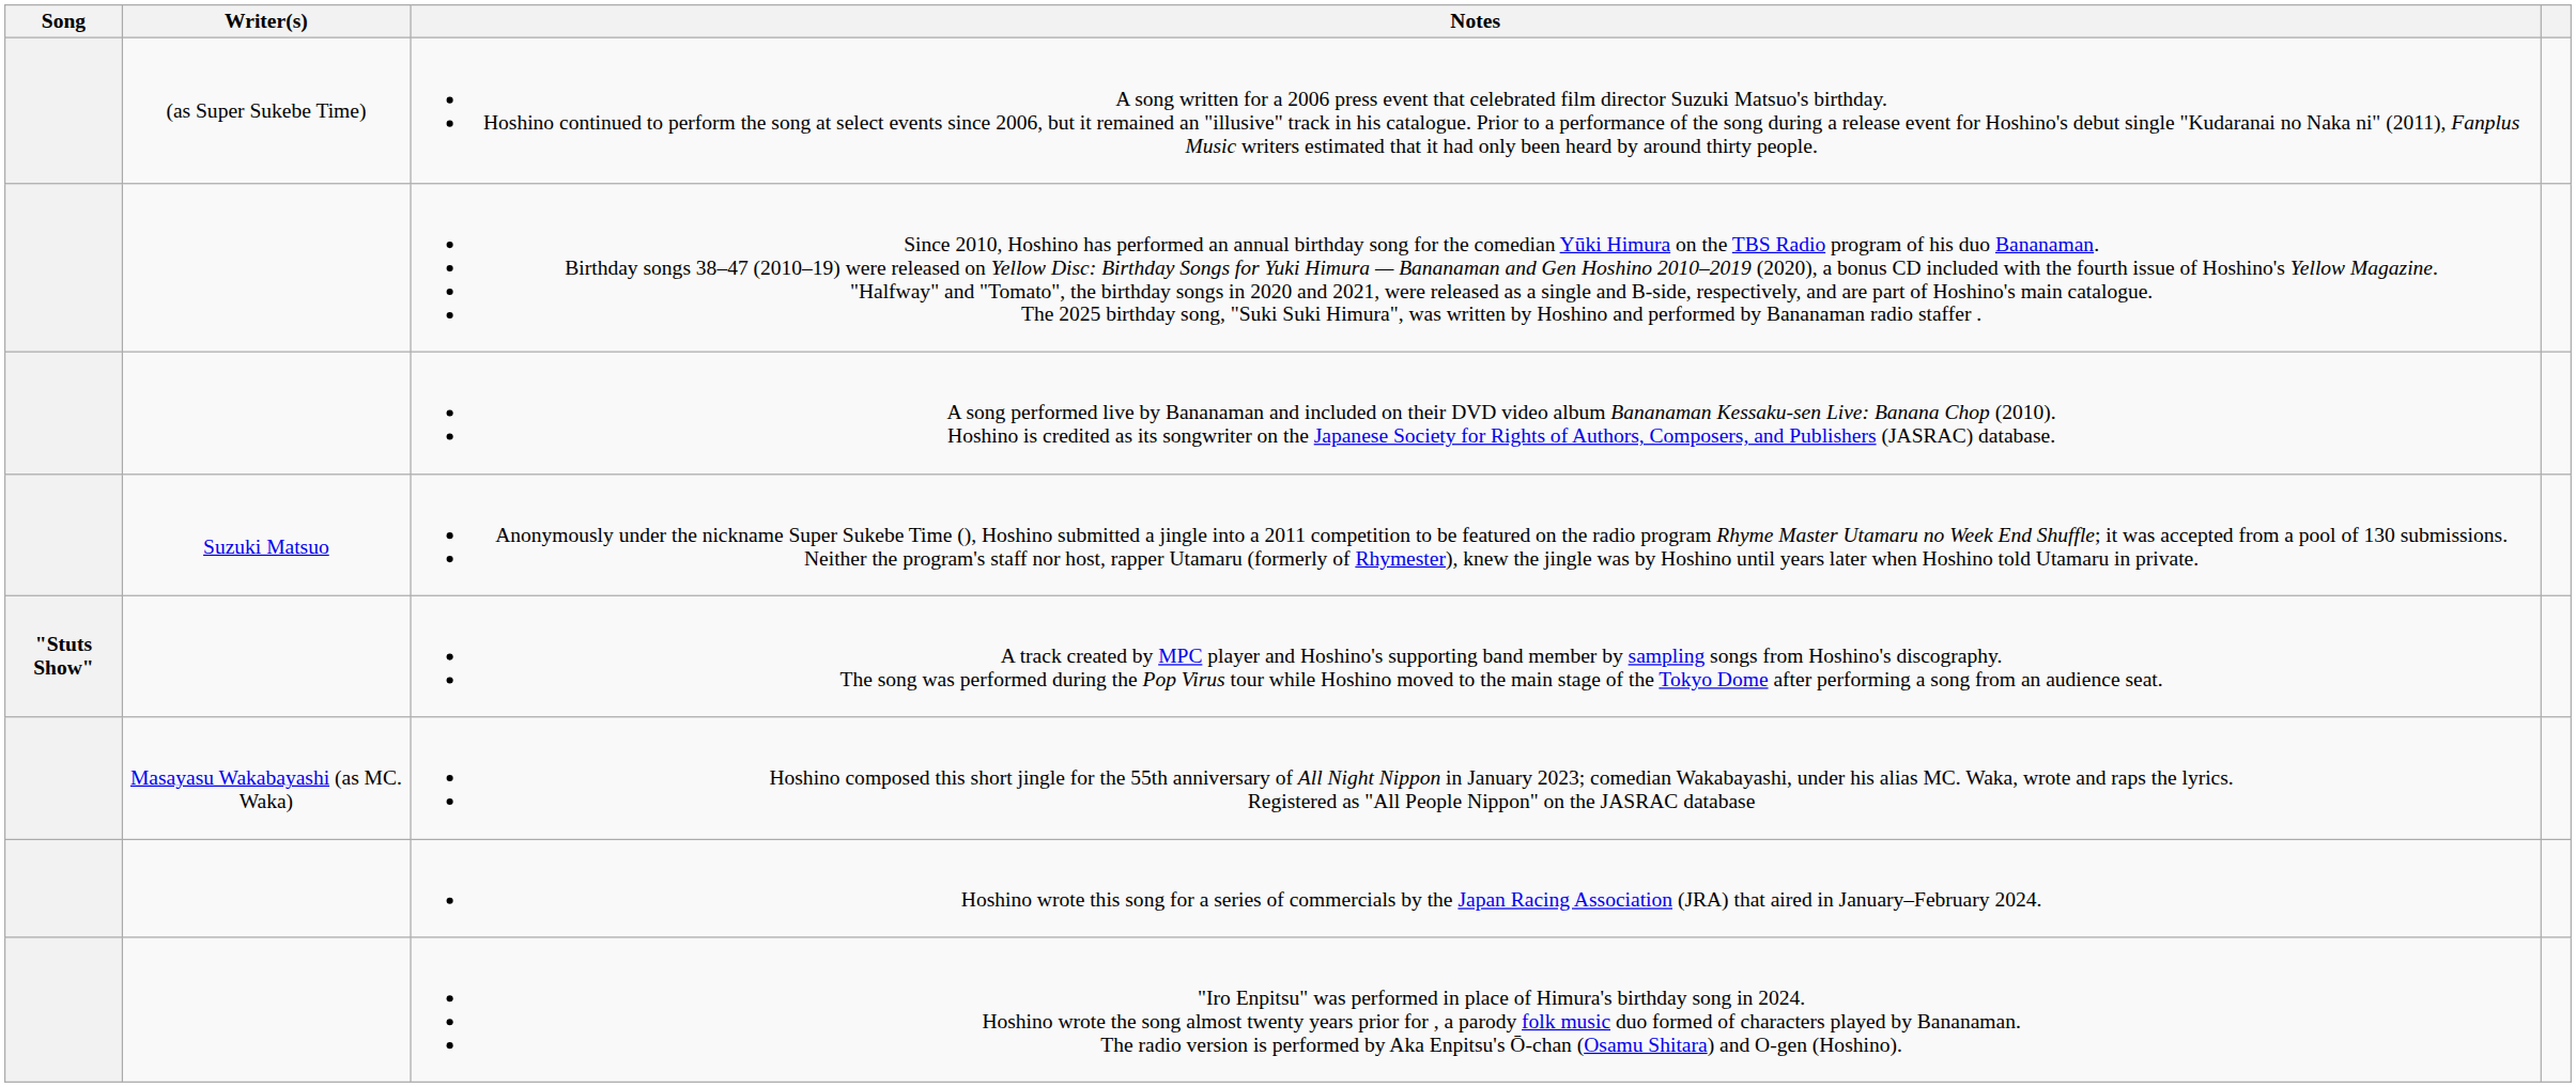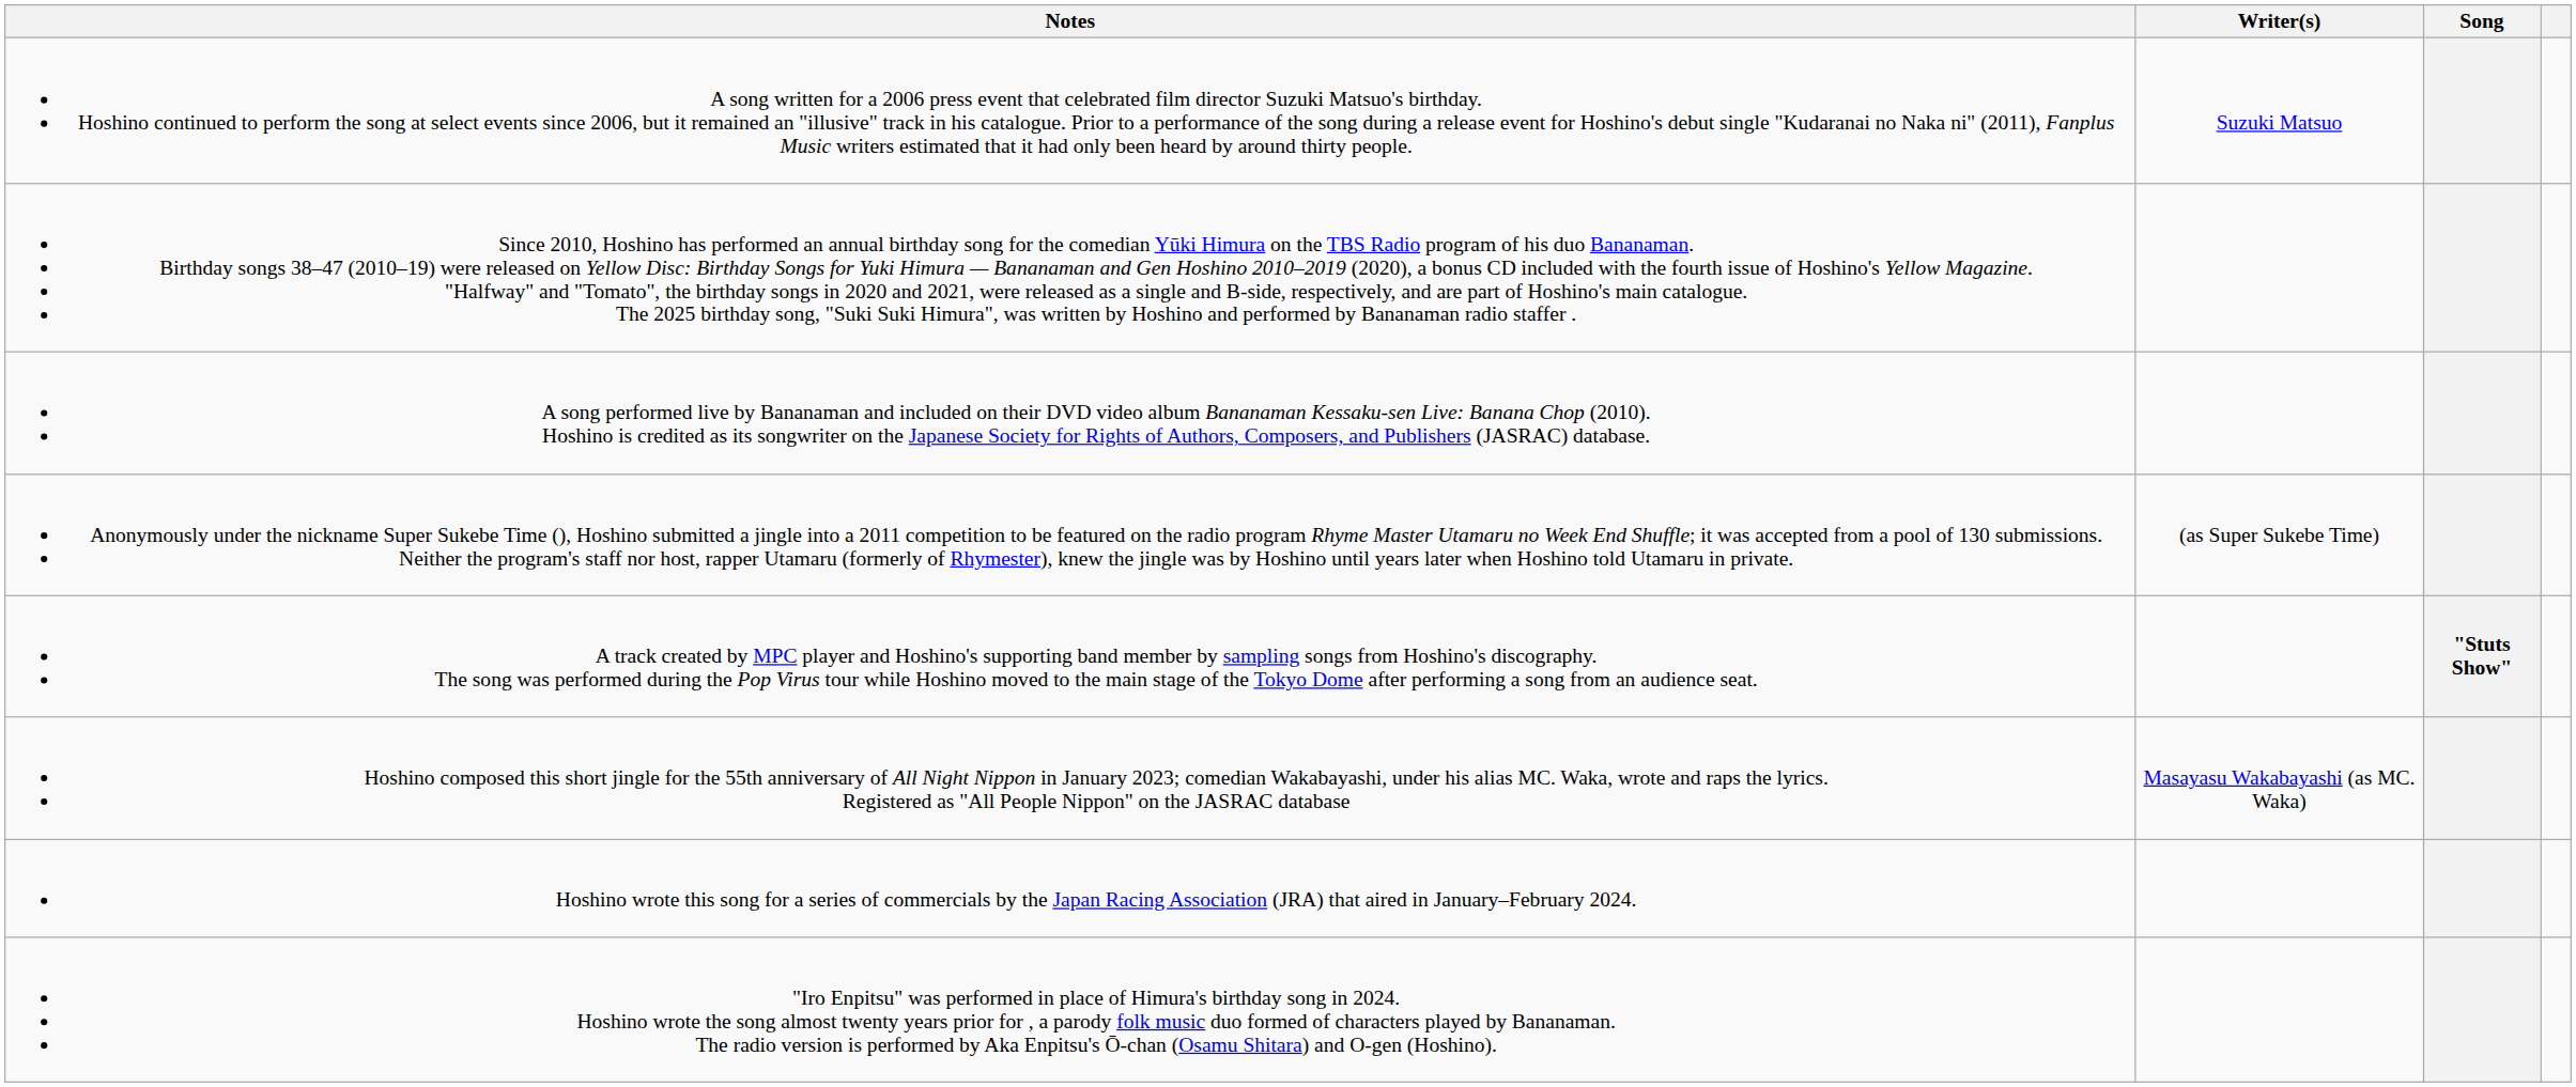columns swapped: Song <-> Notes
row 2 | Writer(s): (as Super Sukebe Time) -> Suzuki Matsuo
row 5 | Writer(s): Suzuki Matsuo -> (as Super Sukebe Time)
